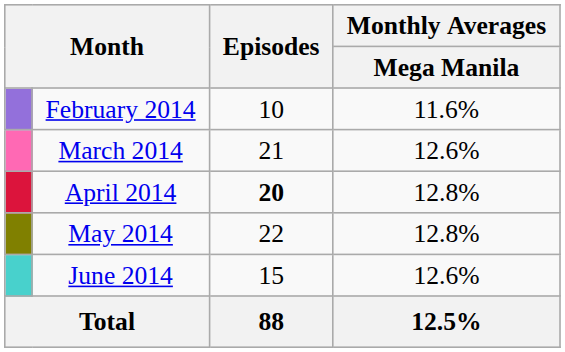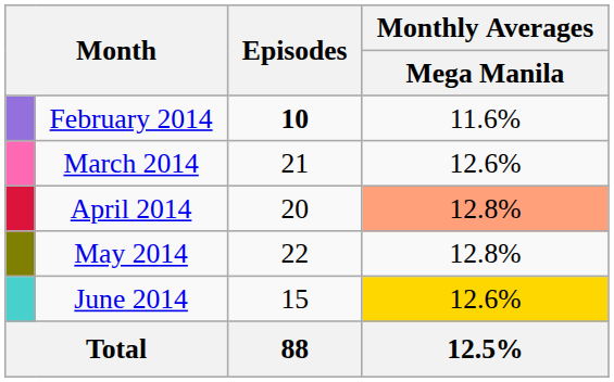February 2014 | Episodes: normal -> bold
April 2014 | Episodes: bold -> normal
April 2014 | Monthly Averages / Mega Manila: no background -> lightsalmon background
June 2014 | Monthly Averages / Mega Manila: no background -> gold background
